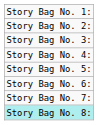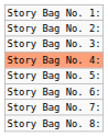row 4 | column 1: no background -> lightsalmon background
row 8 | column 1: paleturquoise background -> no background
